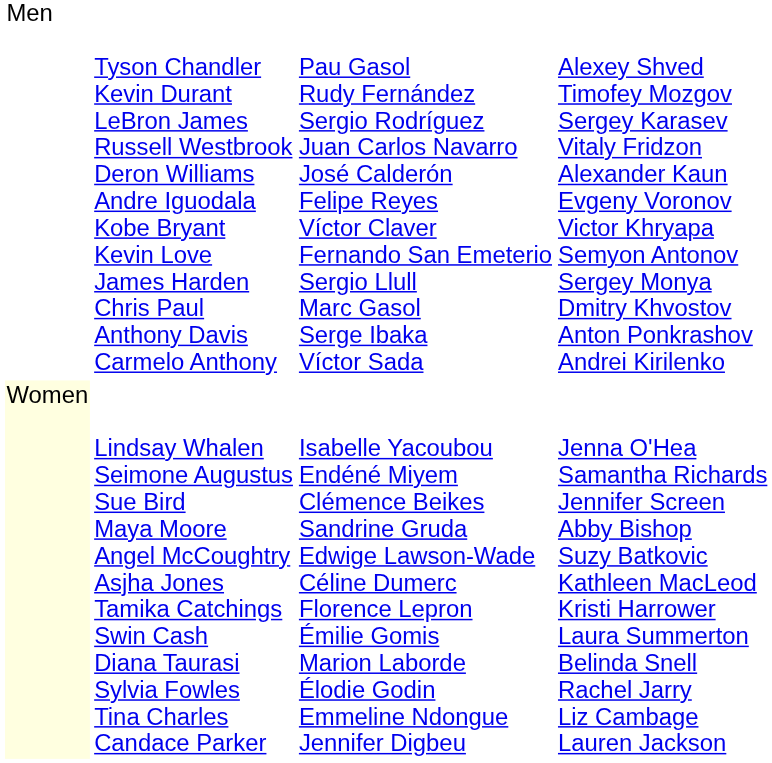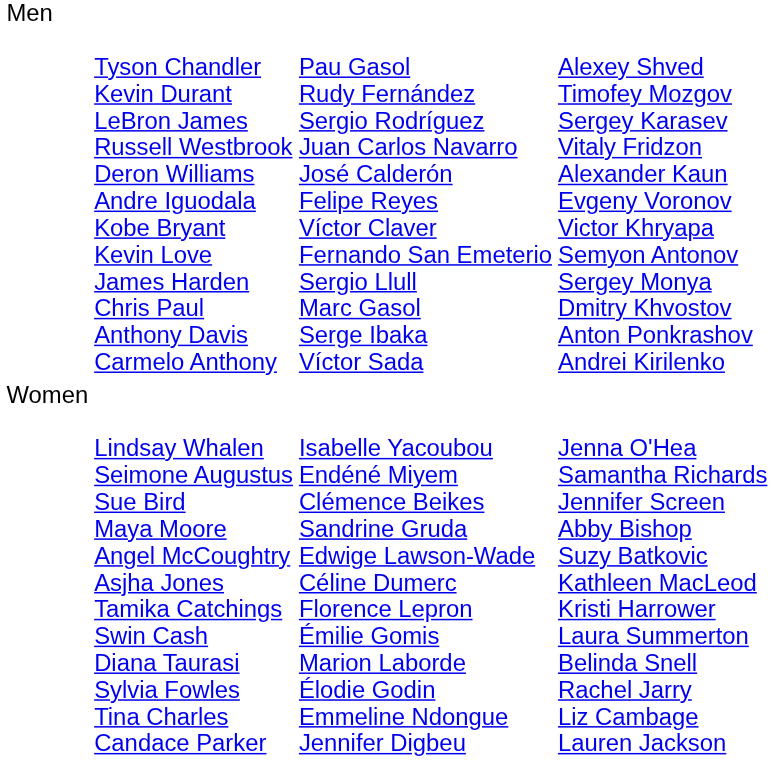Women | column 1: lightyellow background -> no background
